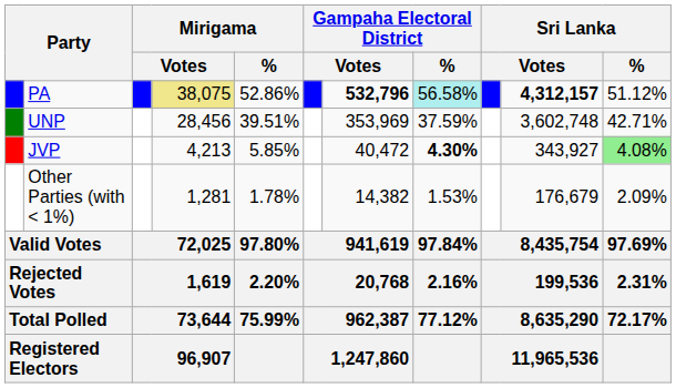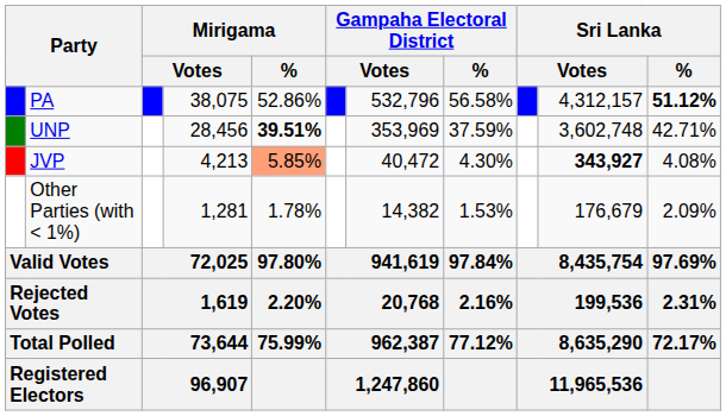PA | column 4: khaki background -> no background
PA | column 7: bold -> normal
PA | Gampaha Electoral District / %: paleturquoise background -> no background
PA | column 10: bold -> normal
PA | Sri Lanka / %: normal -> bold
UNP | Mirigama / %: normal -> bold
JVP | Mirigama / %: no background -> lightsalmon background
JVP | Gampaha Electoral District / %: bold -> normal
JVP | column 10: normal -> bold
JVP | Sri Lanka / %: lightgreen background -> no background
